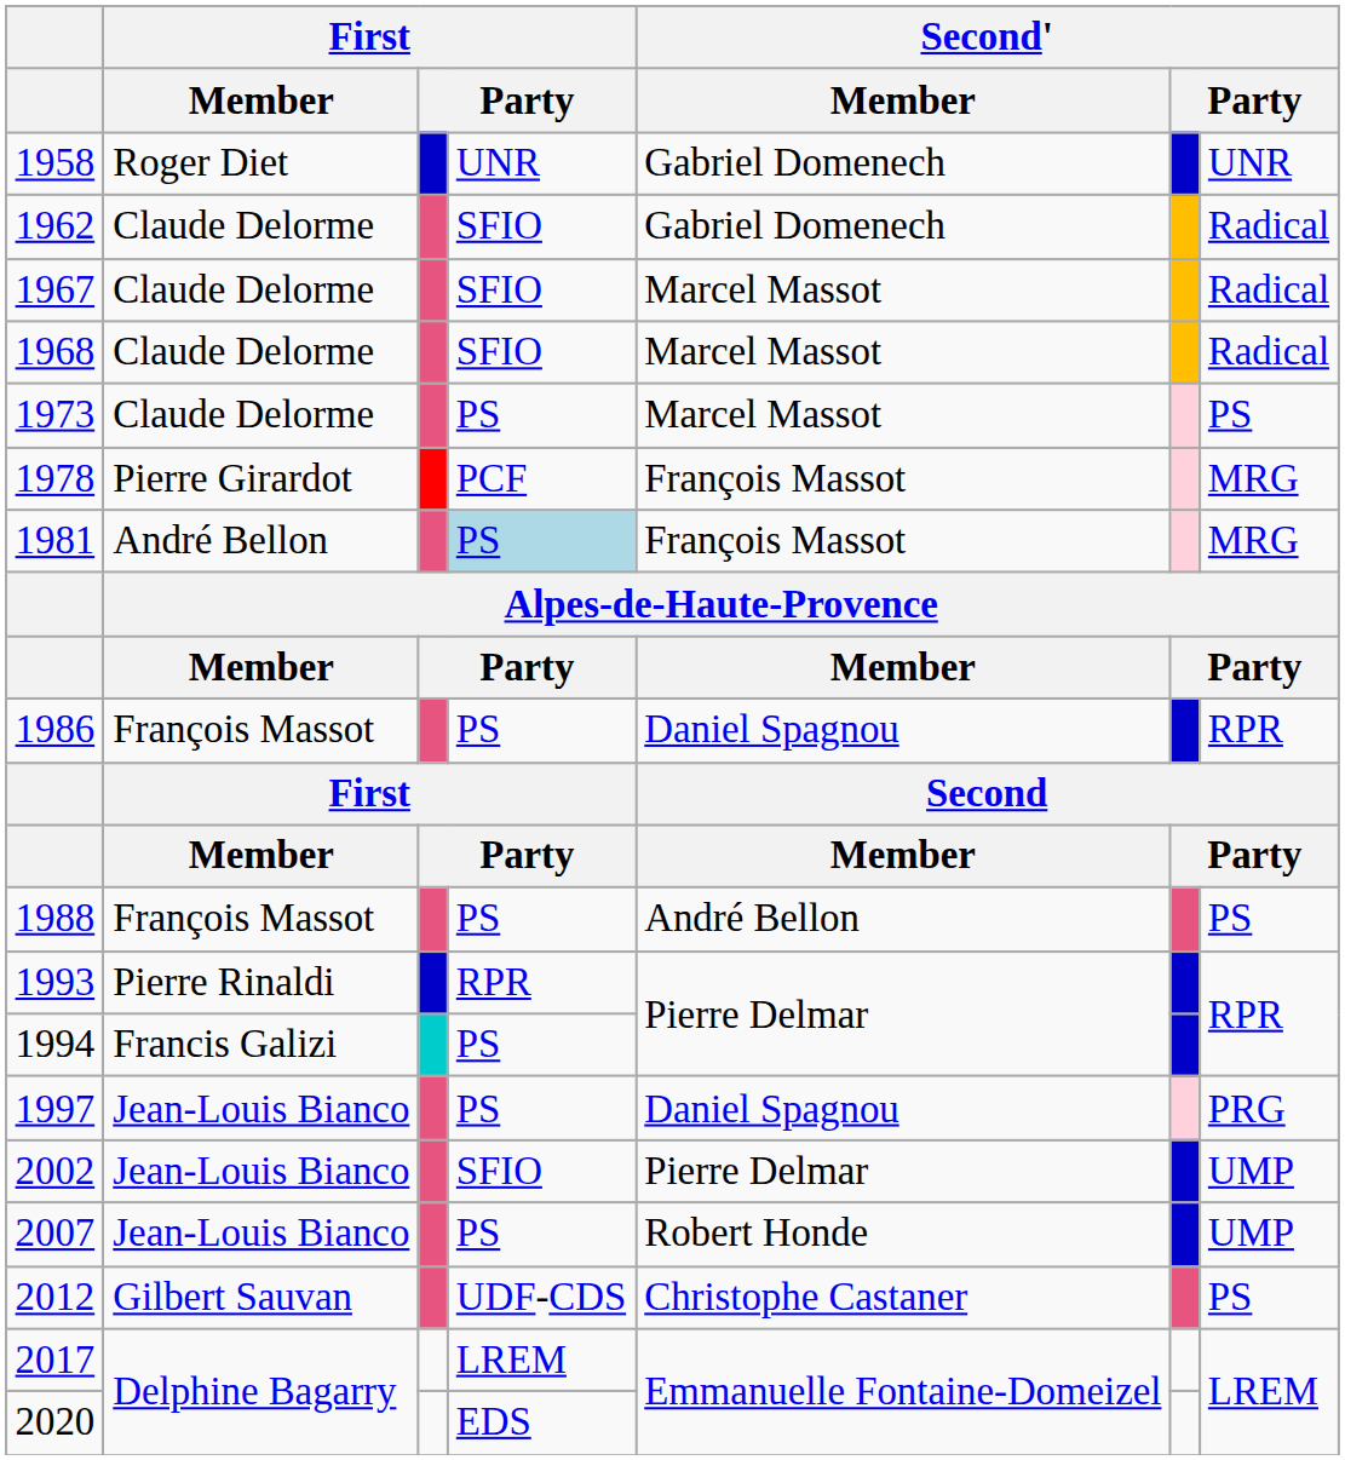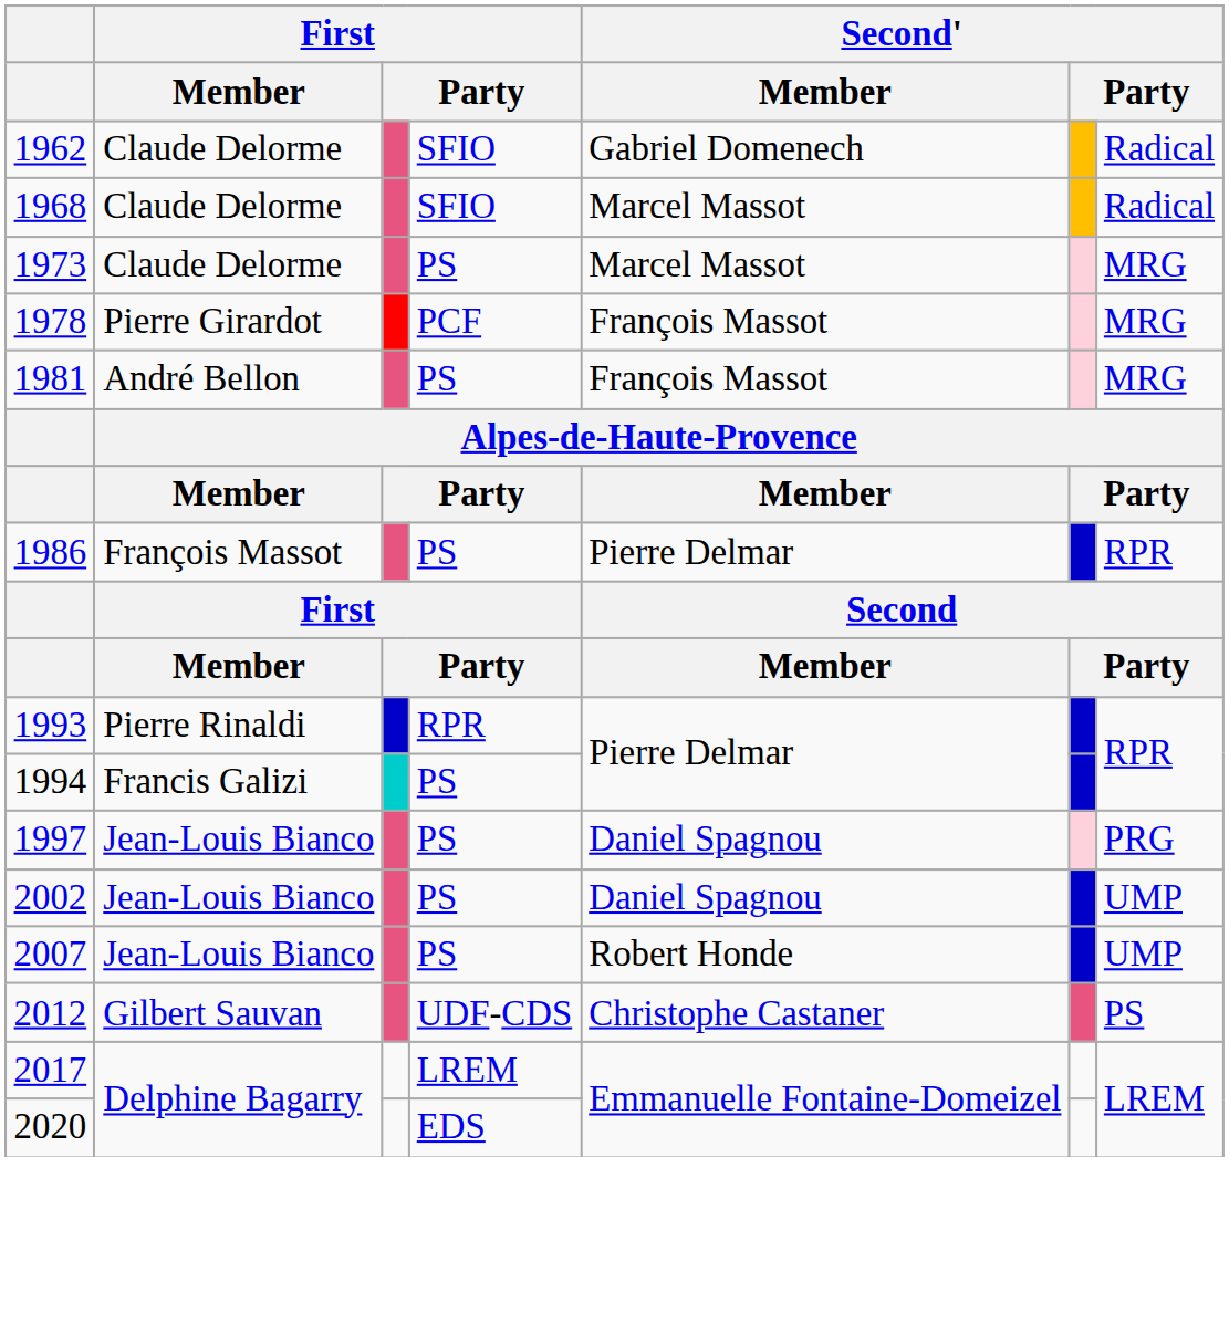- row: 1958 | Roger Diet | UNR | Gabriel Domenech | UNR
- row: 1967 | Claude Delorme | SFIO | Marcel Massot | Radical
1973 | column 7: PS -> MRG
1981 | column 4: lightblue background -> no background
1986 | Second' / Member: Daniel Spagnou -> Pierre Delmar
- row: 1988 | François Massot | PS | André Bellon | PS
2002 | column 4: SFIO -> PS
2002 | Second' / Member: Pierre Delmar -> Daniel Spagnou
